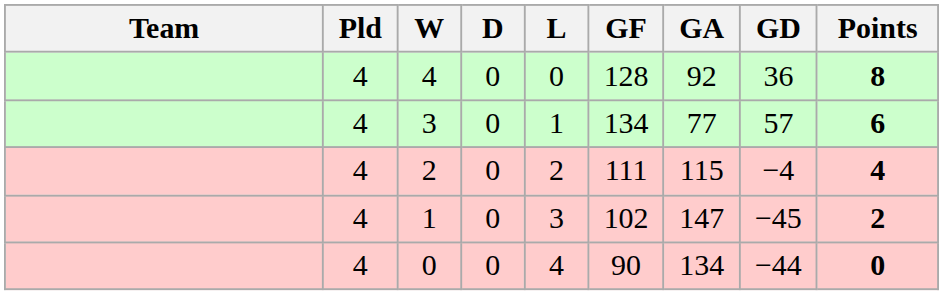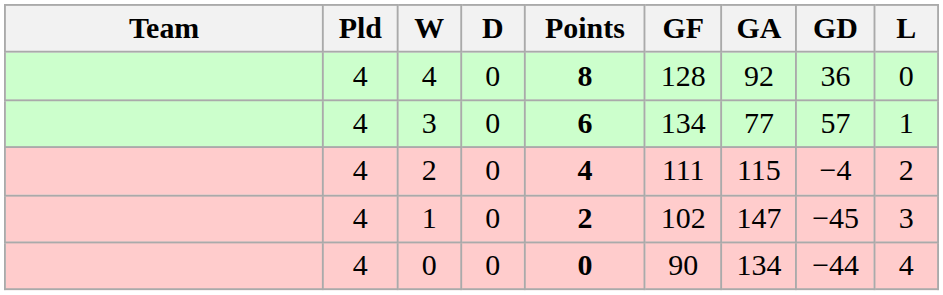columns swapped: L <-> Points
